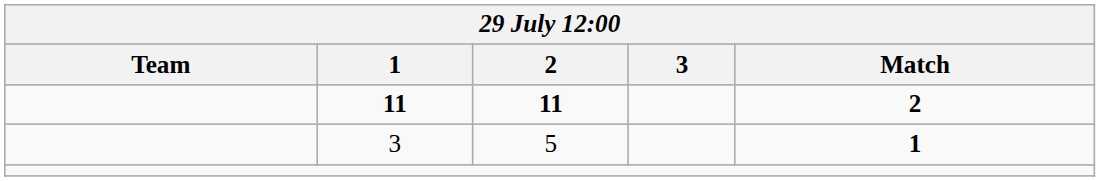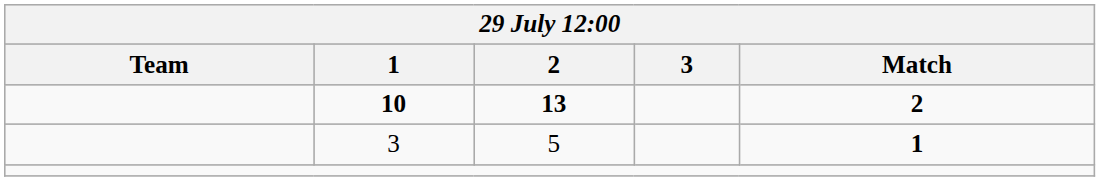row 3 | 1: 11 -> 10
row 3 | 2: 11 -> 13
